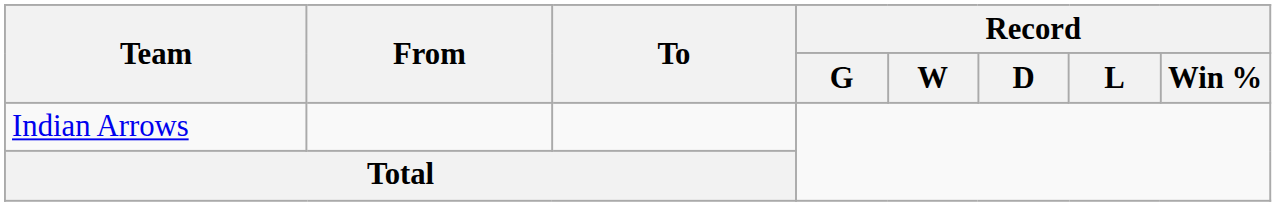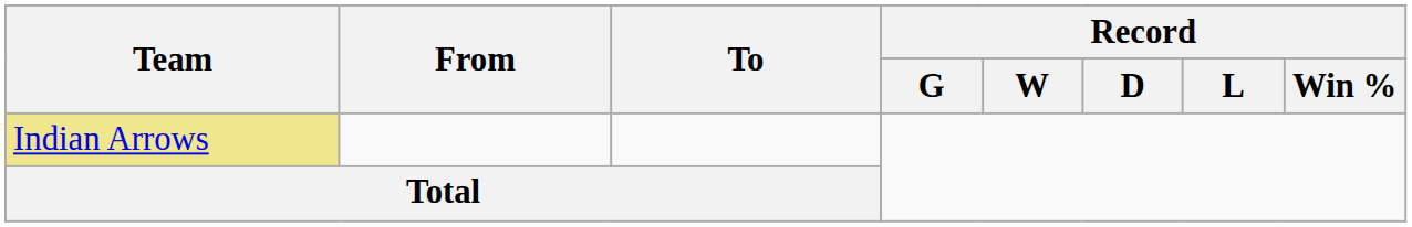Indian Arrows | Team: no background -> khaki background
